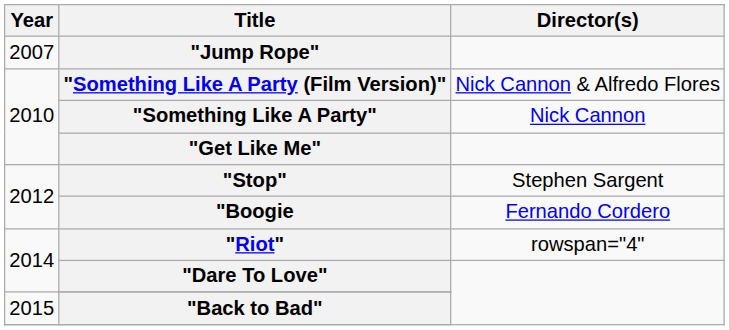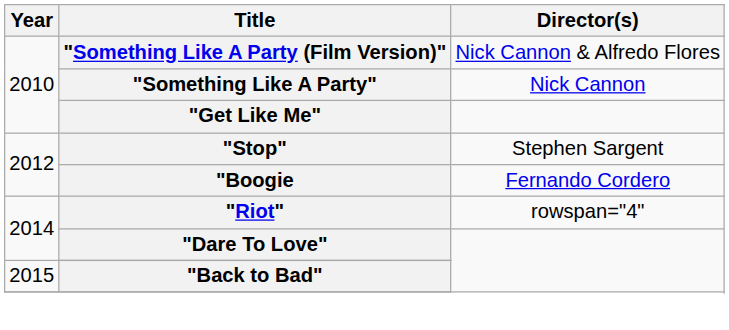- row: 2007 | "Jump Rope"
